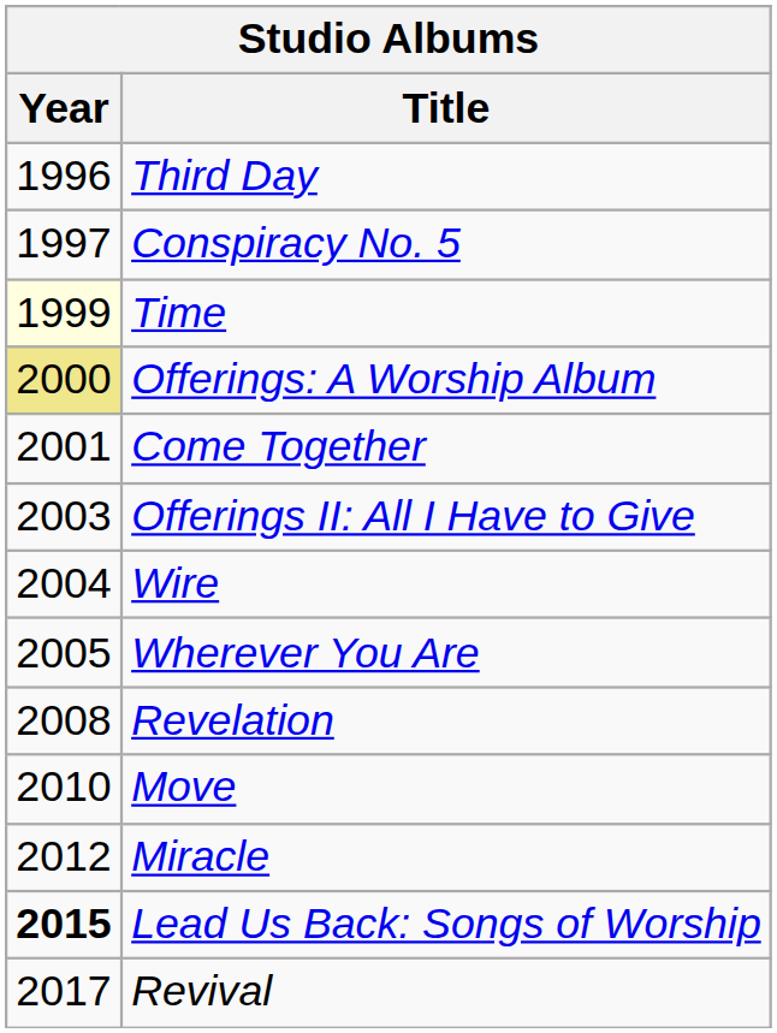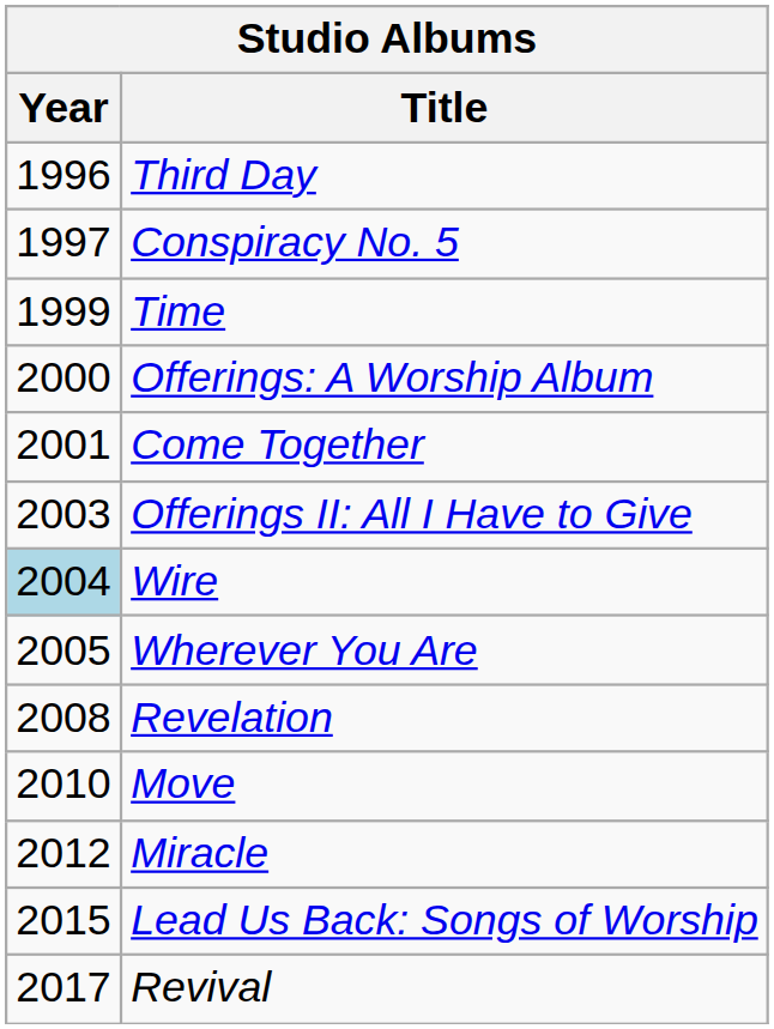Time | Year: lightyellow background -> no background
Offerings: A Worship Album | Year: khaki background -> no background
Wire | Year: no background -> lightblue background
Lead Us Back: Songs of Worship | Year: bold -> normal
